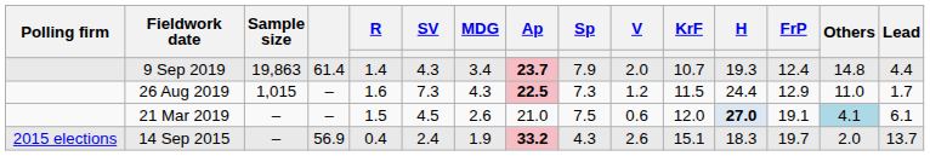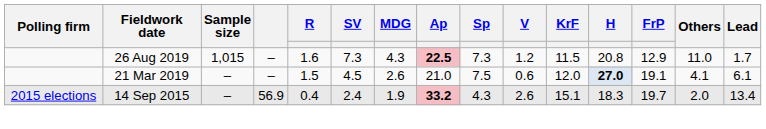- row: 9 Sep 2019 | 19,863 | 61.4 | 1.4 | 4.3 | 3.4 | 23.7 | 7.9 | 2.0 | 10.7 | 19.3 | 12.4 | 14.8 | 4.4
26 Aug 2019 | H: 24.4 -> 20.8
21 Mar 2019 | Others: lightblue background -> no background
14 Sep 2015 | Lead: 13.7 -> 13.4
